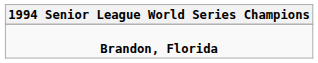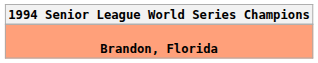row 2 | column 1: no background -> lightsalmon background
